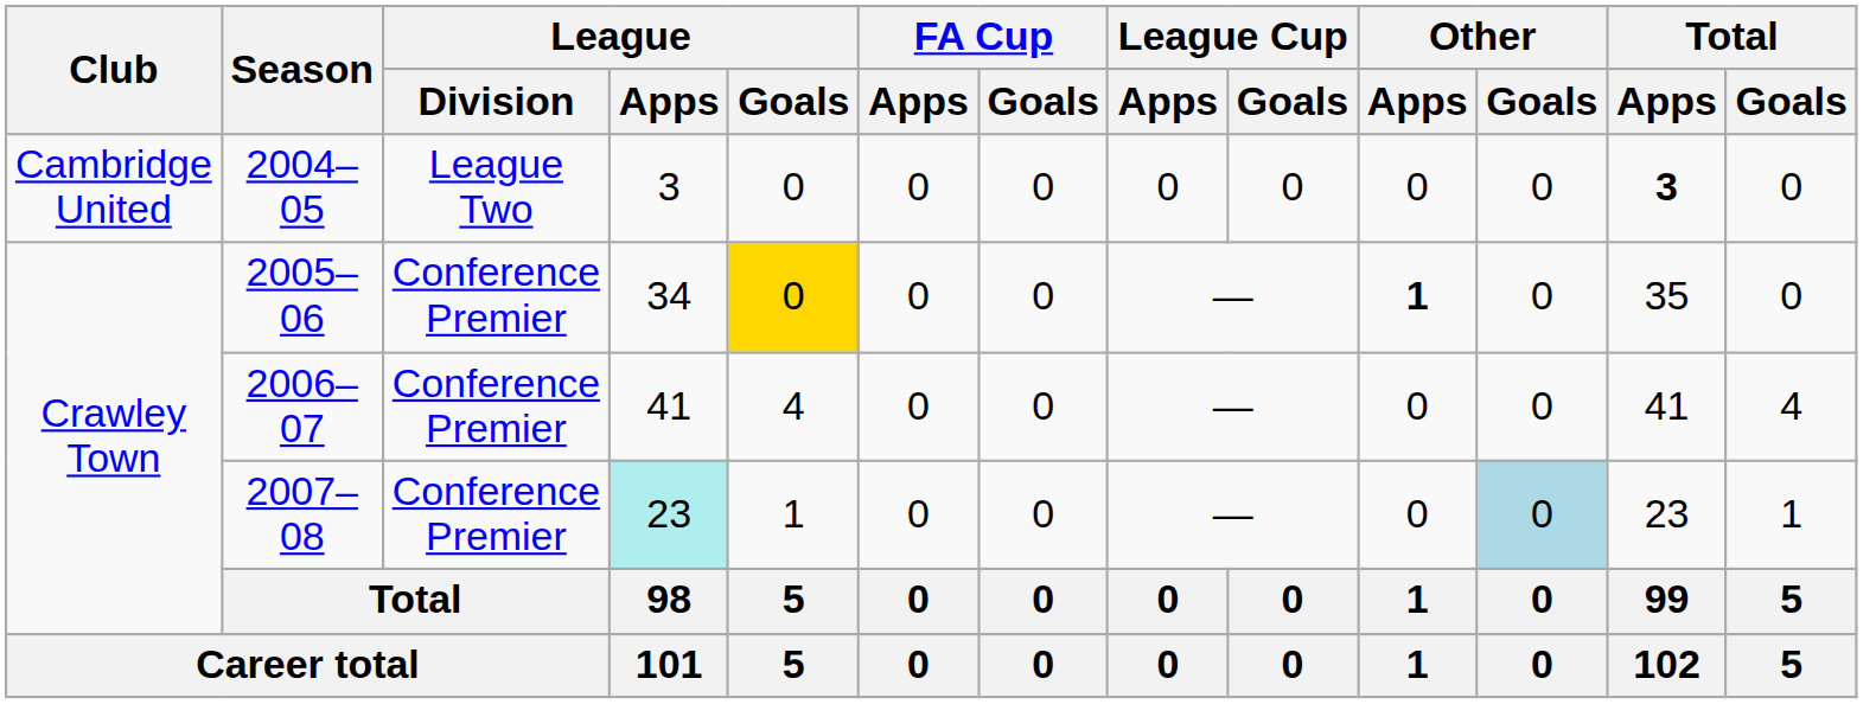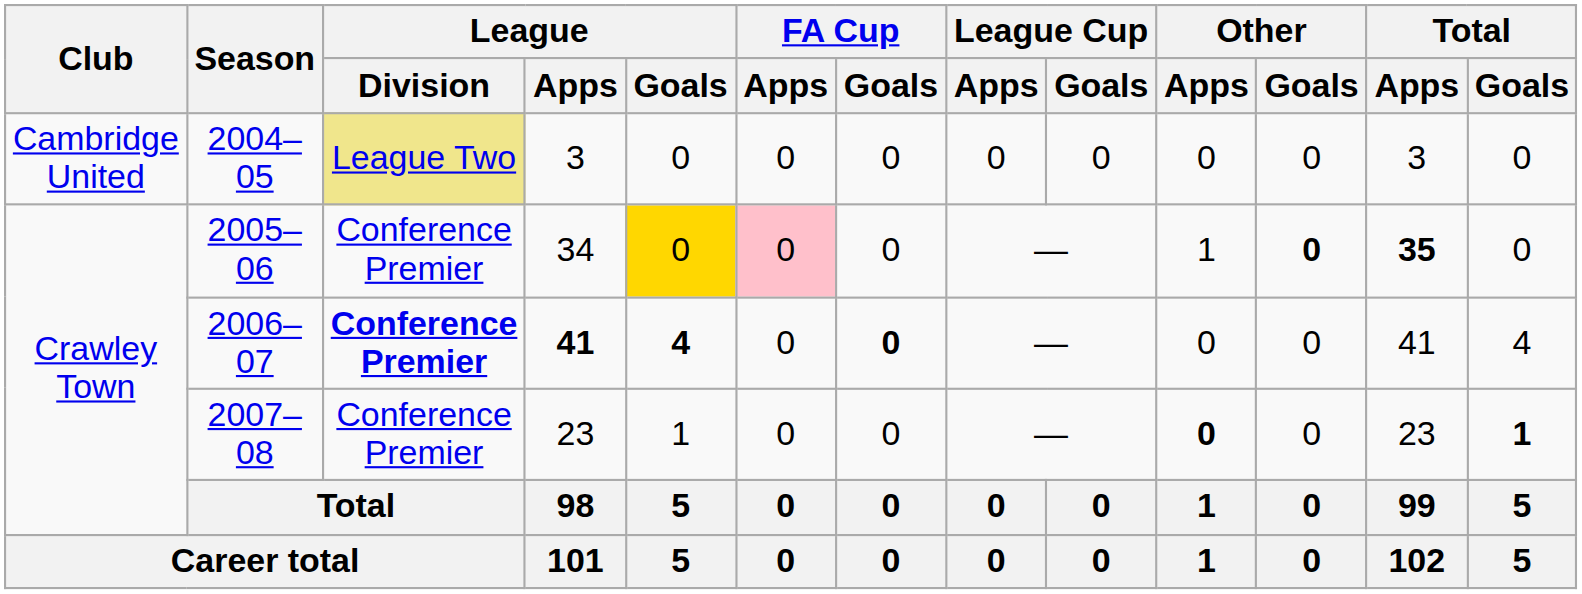2004–05 | League / Division: no background -> khaki background
2004–05 | Total / Apps: bold -> normal
2005–06 | FA Cup / Apps: no background -> pink background
2005–06 | Other / Apps: bold -> normal
2005–06 | Other / Goals: normal -> bold
2005–06 | Total / Apps: normal -> bold
2006–07 | League / Division: normal -> bold
2006–07 | League / Apps: normal -> bold
2006–07 | League / Goals: normal -> bold
2006–07 | FA Cup / Goals: normal -> bold
2007–08 | League / Apps: paleturquoise background -> no background
2007–08 | Other / Apps: normal -> bold
2007–08 | Other / Goals: lightblue background -> no background
2007–08 | Total / Goals: normal -> bold
